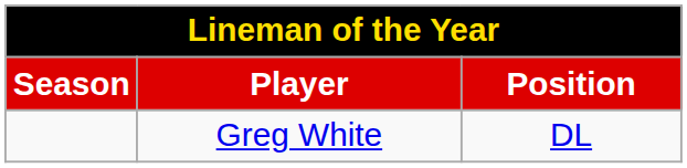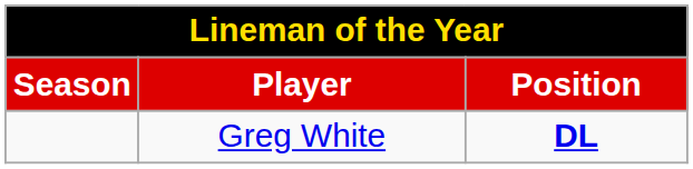Greg White | Position: normal -> bold
